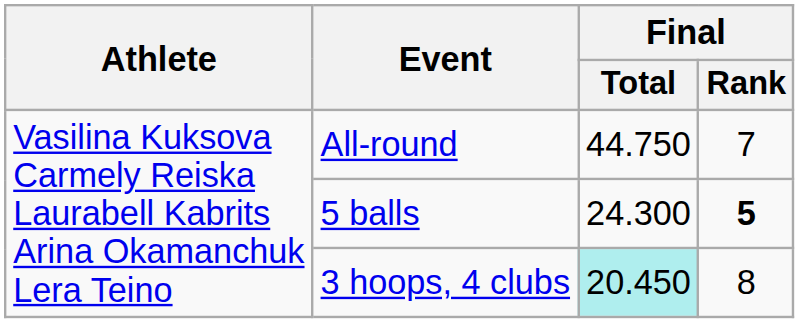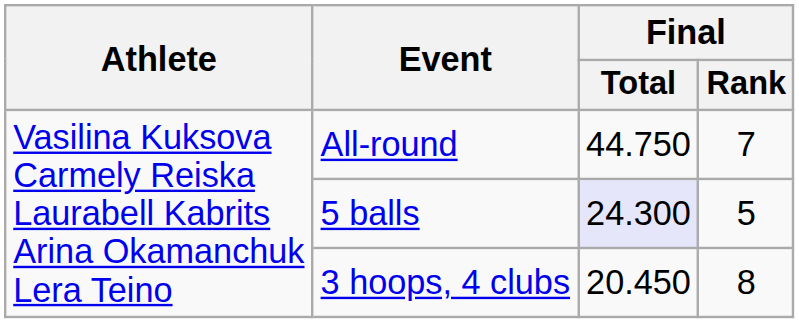5 balls | Final / Total: no background -> lavender background
5 balls | Final / Rank: bold -> normal
3 hoops, 4 clubs | Final / Total: paleturquoise background -> no background
